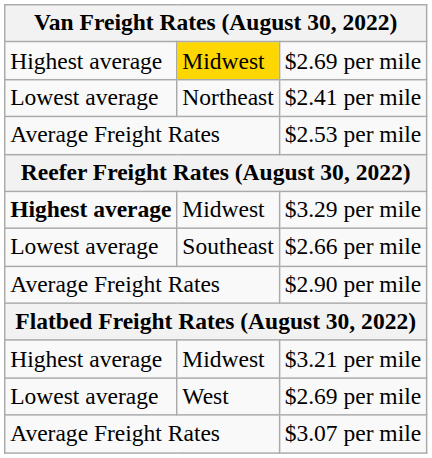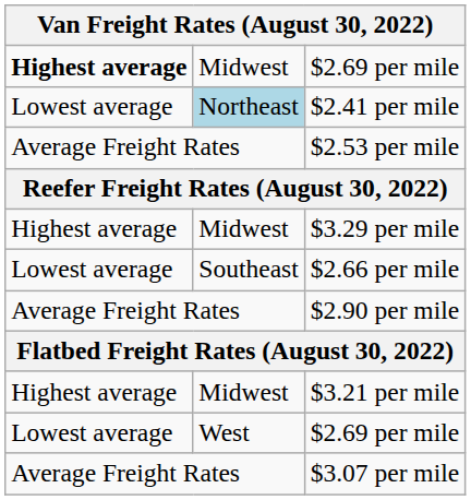row 2 | column 1: normal -> bold
row 2 | column 2: gold background -> no background
row 3 | column 2: no background -> lightblue background
row 6 | column 1: bold -> normal
